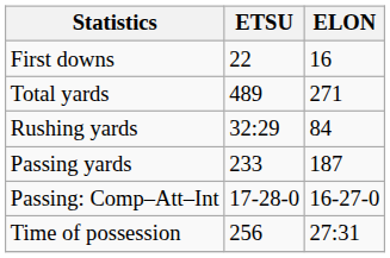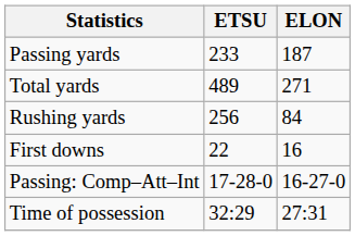rows swapped: First downs <-> Passing yards
Rushing yards | ETSU: 32:29 -> 256
Time of possession | ETSU: 256 -> 32:29
